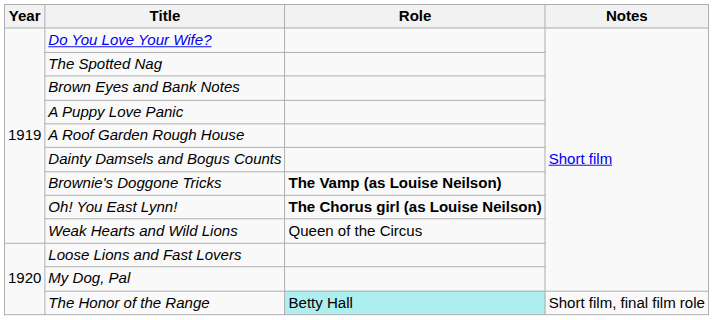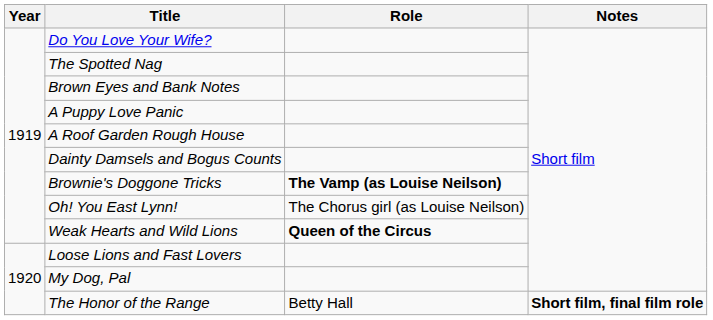Oh! You East Lynn! | Role: bold -> normal
Weak Hearts and Wild Lions | Role: normal -> bold
The Honor of the Range | Role: paleturquoise background -> no background
The Honor of the Range | Notes: normal -> bold
